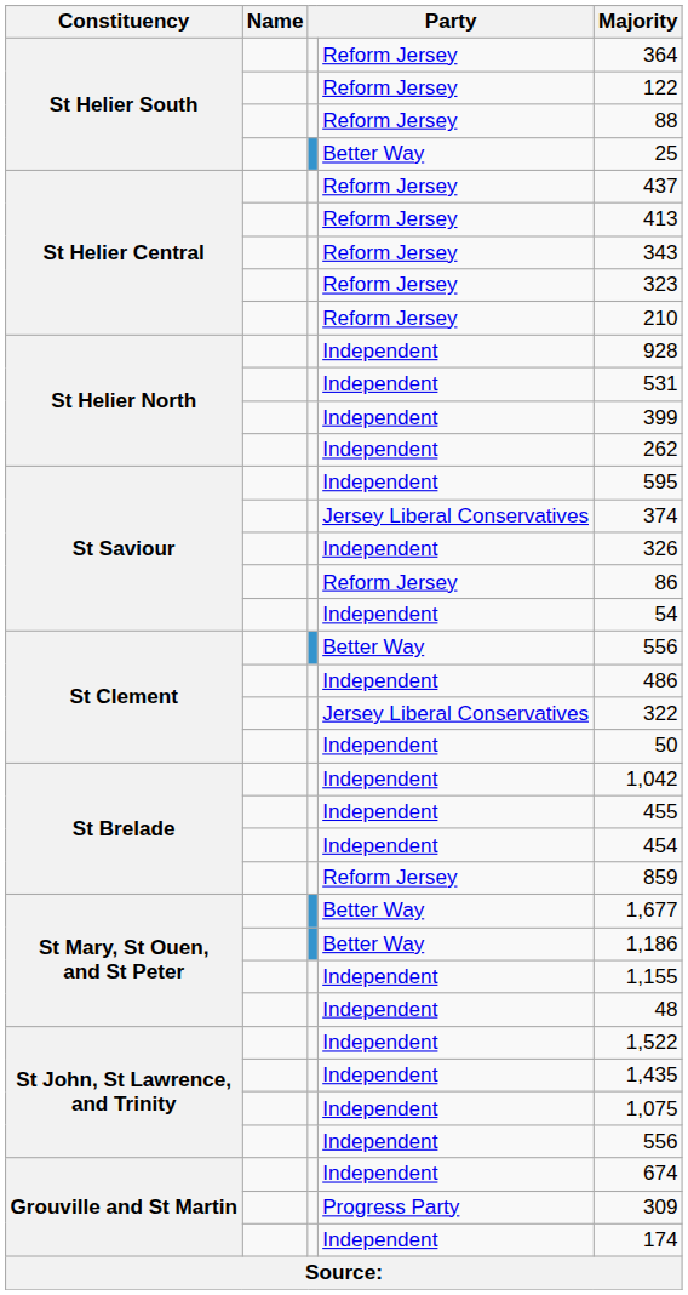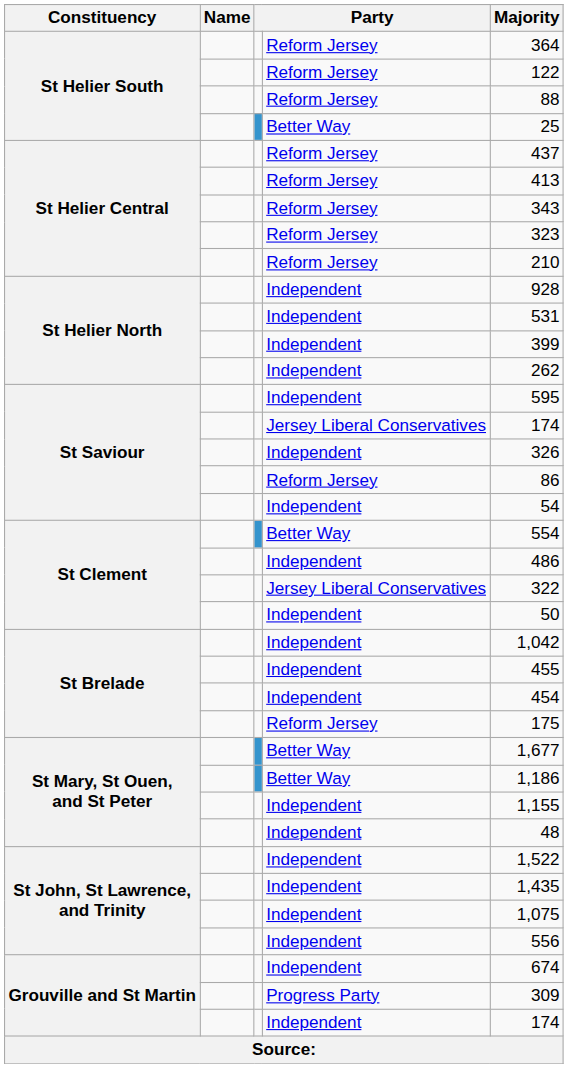St Saviour / Jersey Liberal Conservatives | Majority: 374 -> 174
St Clement / Better Way | Majority: 556 -> 554
St Brelade / Reform Jersey | Majority: 859 -> 175
